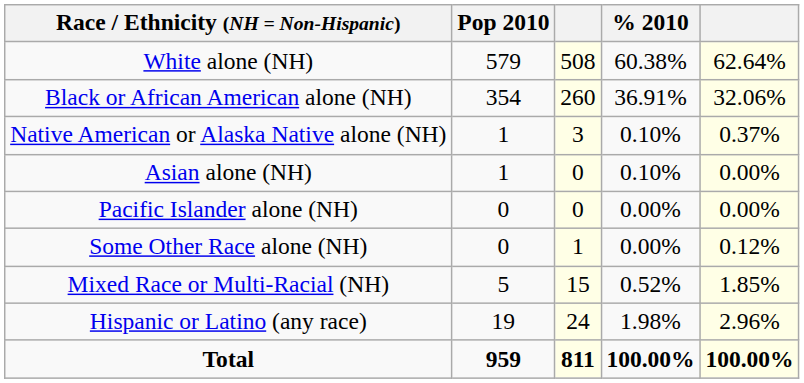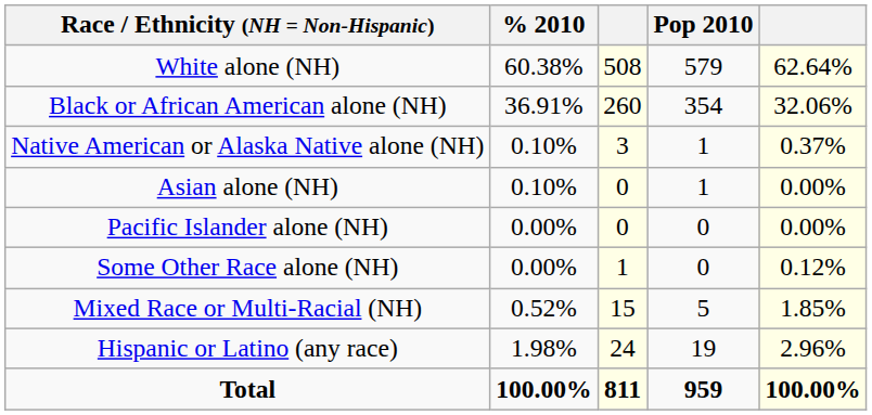columns swapped: Pop 2010 <-> % 2010
